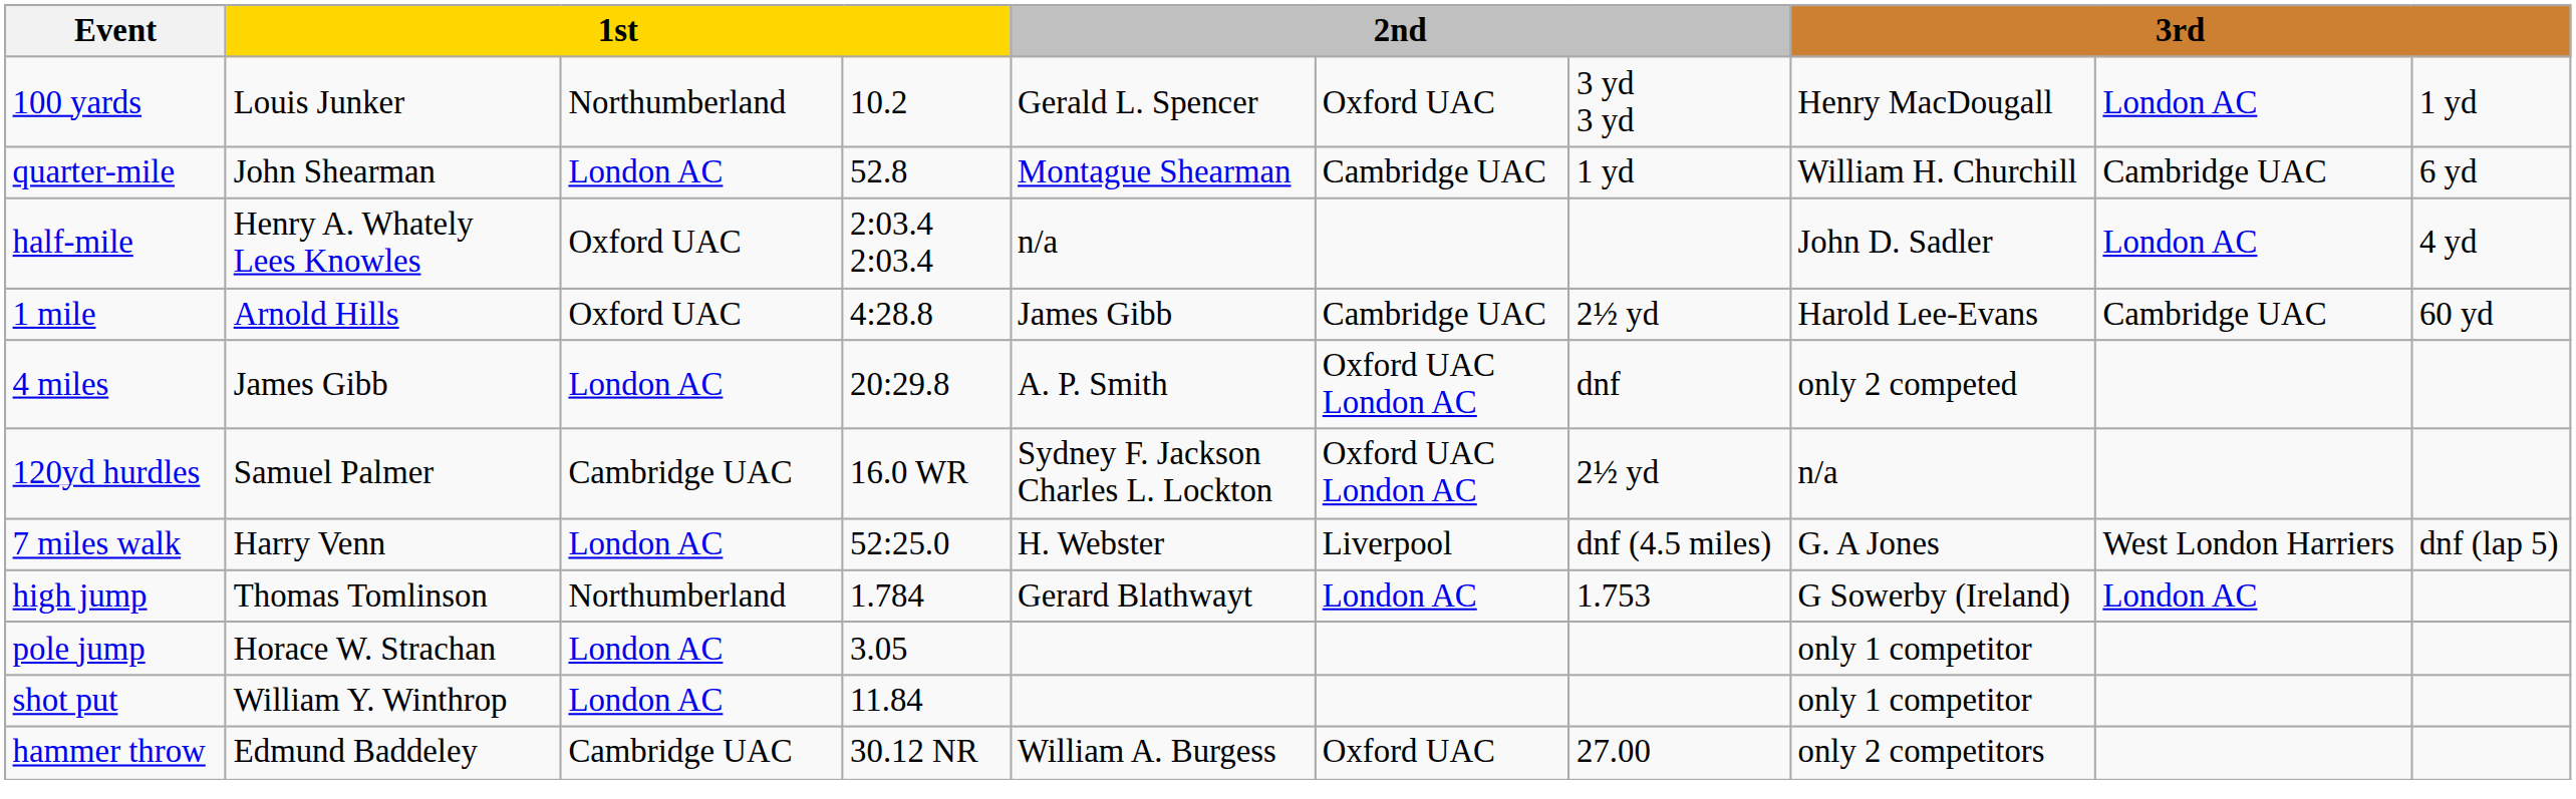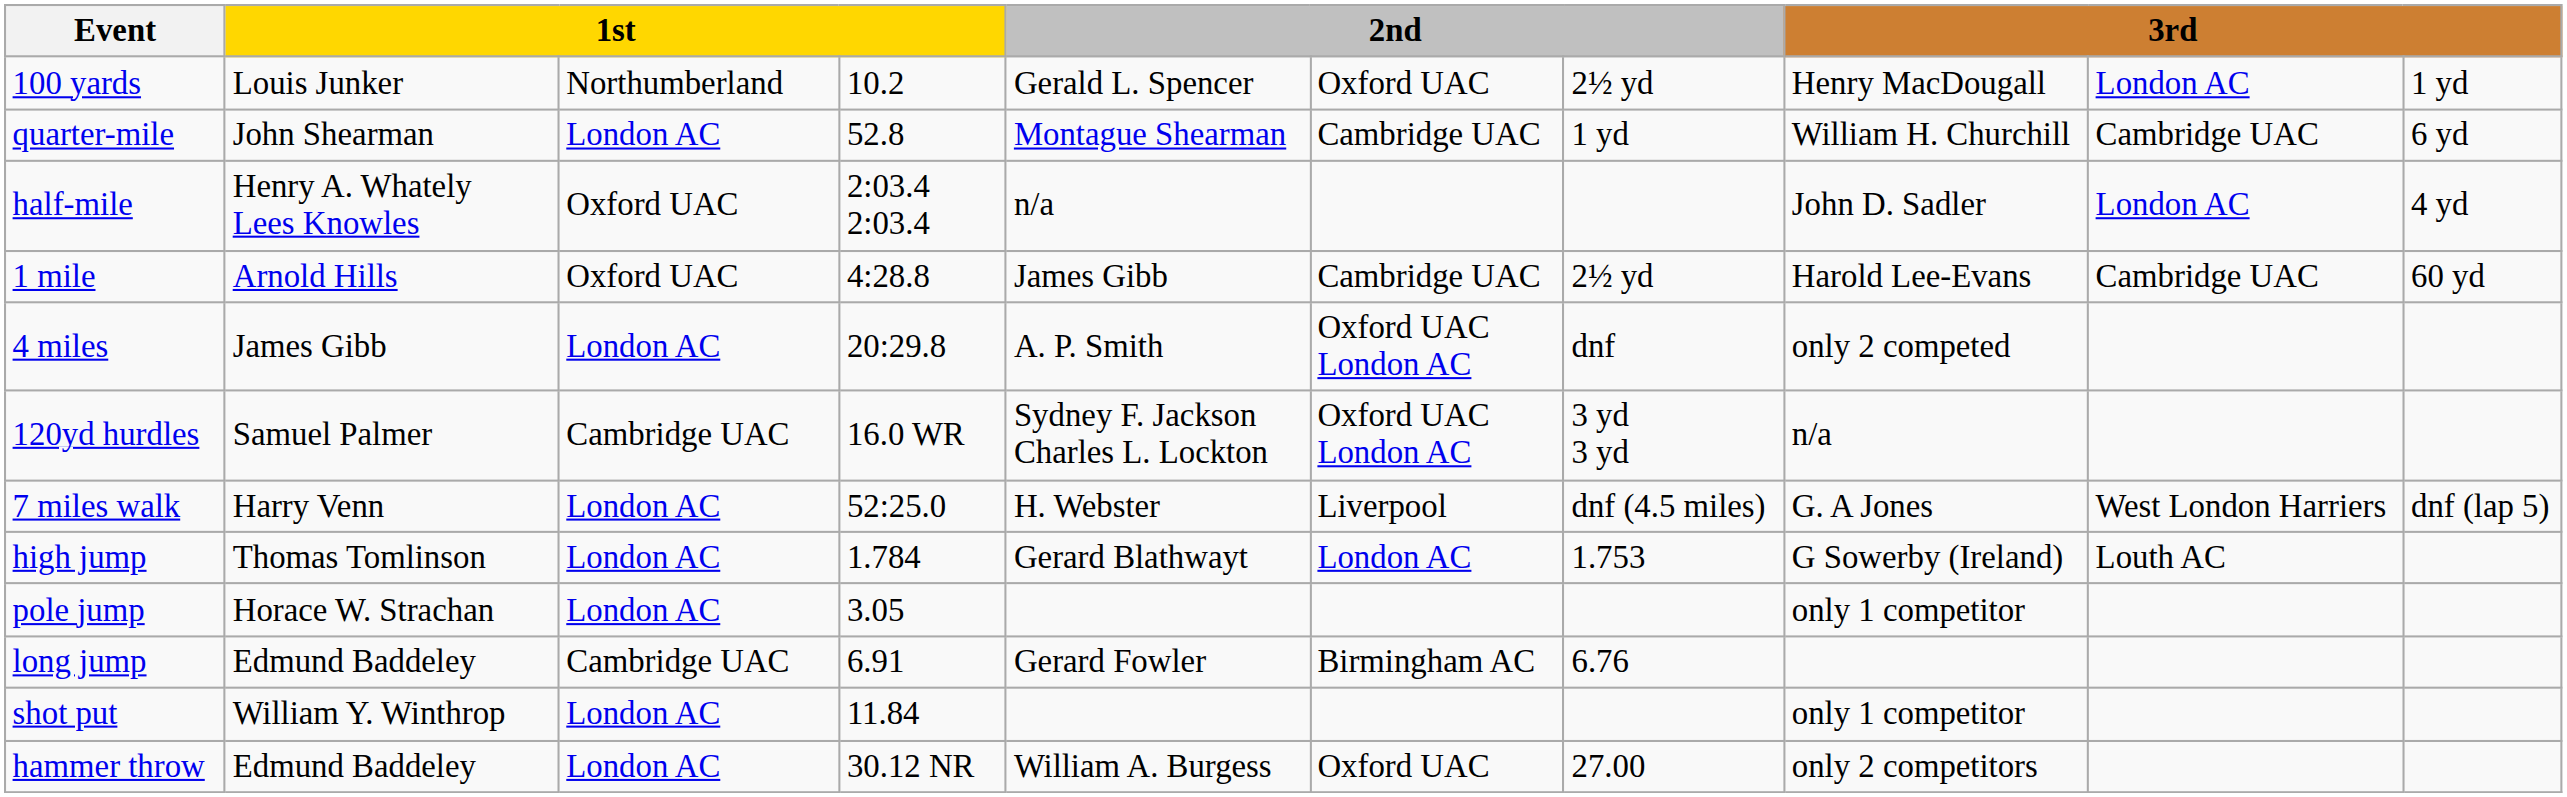100 yards | column 7: 3 yd 3 yd -> 2½ yd
120yd hurdles | column 7: 2½ yd -> 3 yd 3 yd
high jump | column 3: Northumberland -> London AC
high jump | column 9: London AC -> Louth AC
+ row: long jump | Edmund Baddeley | Cambridge UAC | 6.91 | Gerard Fowler | Birmingham AC | 6.76
hammer throw | column 3: Cambridge UAC -> London AC
